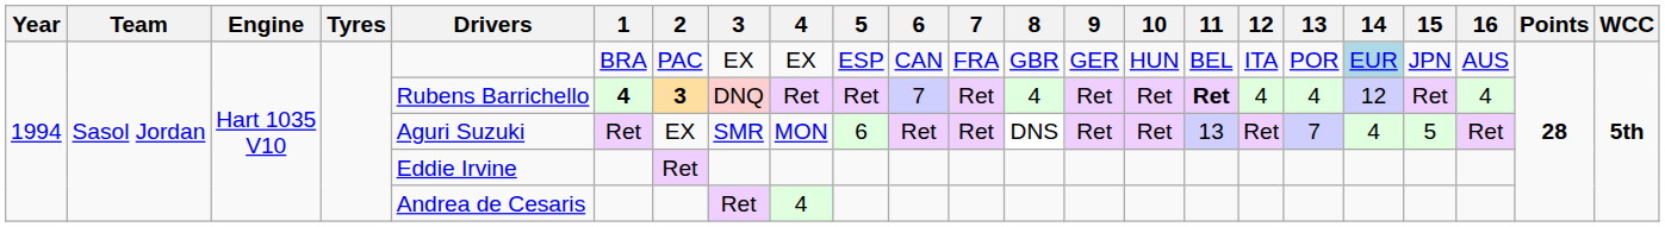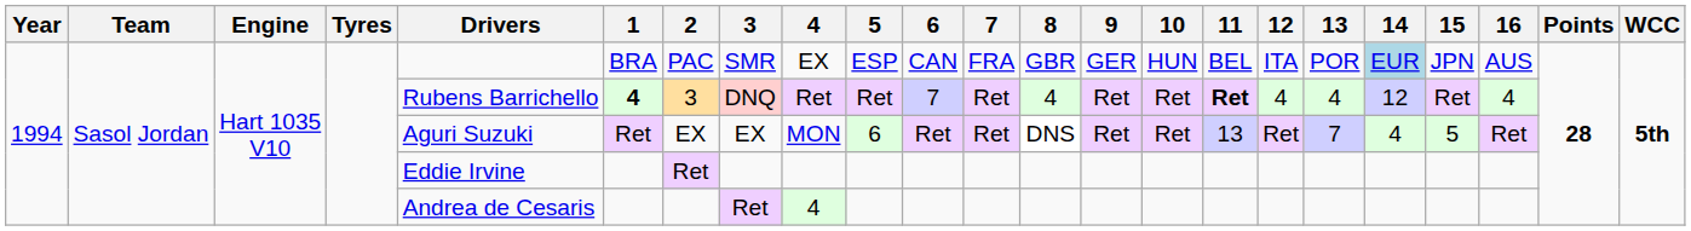row 2 | 3: EX -> SMR
row 3 | 2: bold -> normal
row 4 | 3: SMR -> EX
